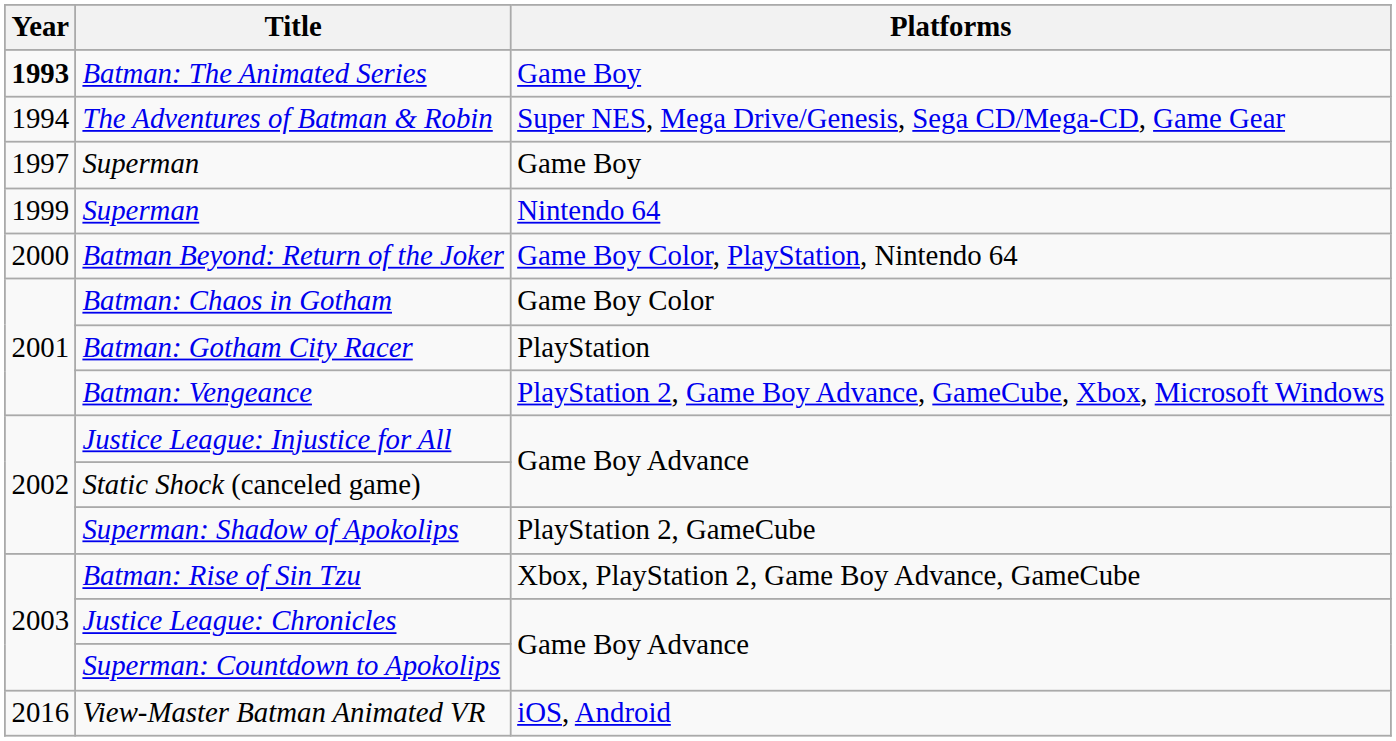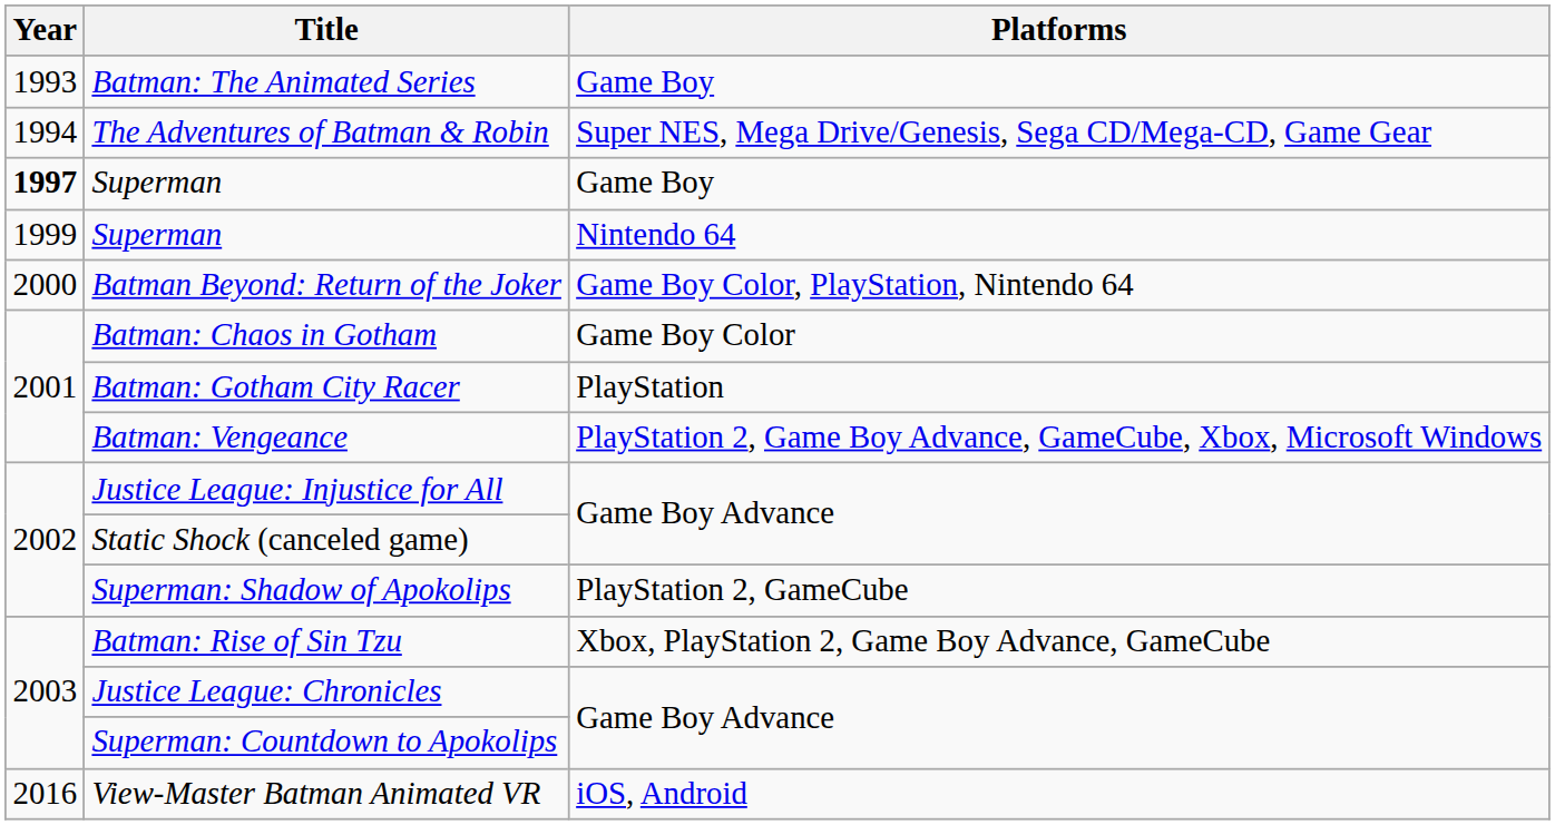Batman: The Animated Series | Year: bold -> normal
Superman / Game Boy | Year: normal -> bold
